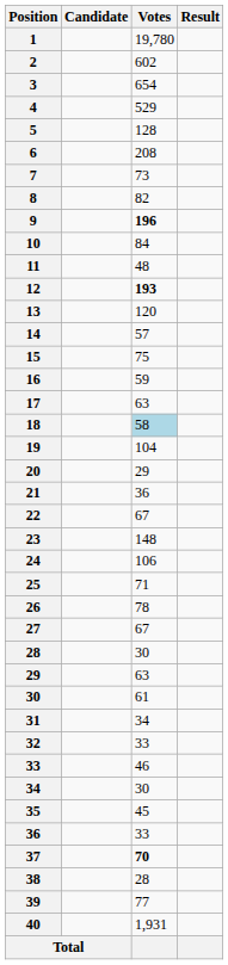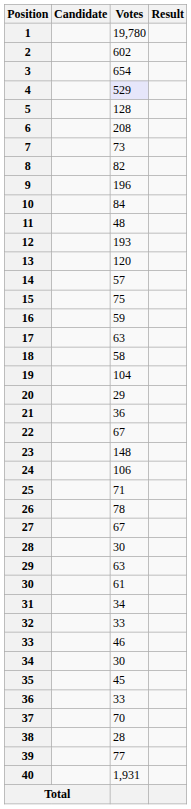4 | Votes: no background -> lavender background
9 | Votes: bold -> normal
12 | Votes: bold -> normal
18 | Votes: lightblue background -> no background
37 | Votes: bold -> normal
